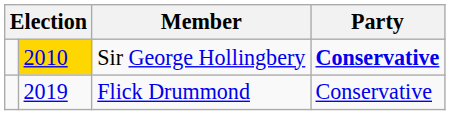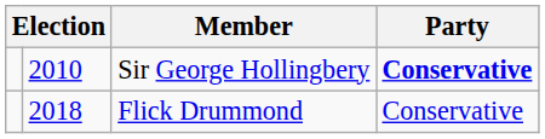Sir George Hollingbery | column 2: gold background -> no background
Flick Drummond | column 2: 2019 -> 2018
